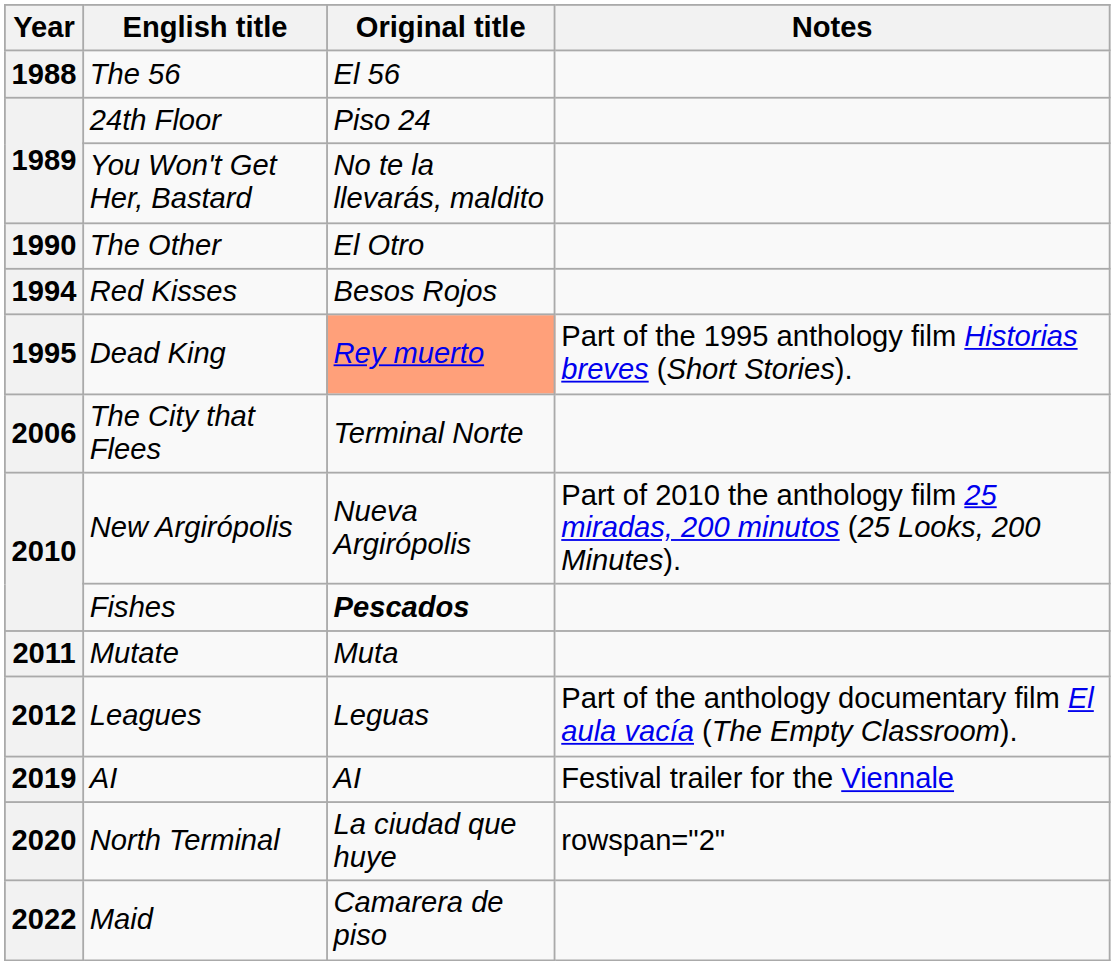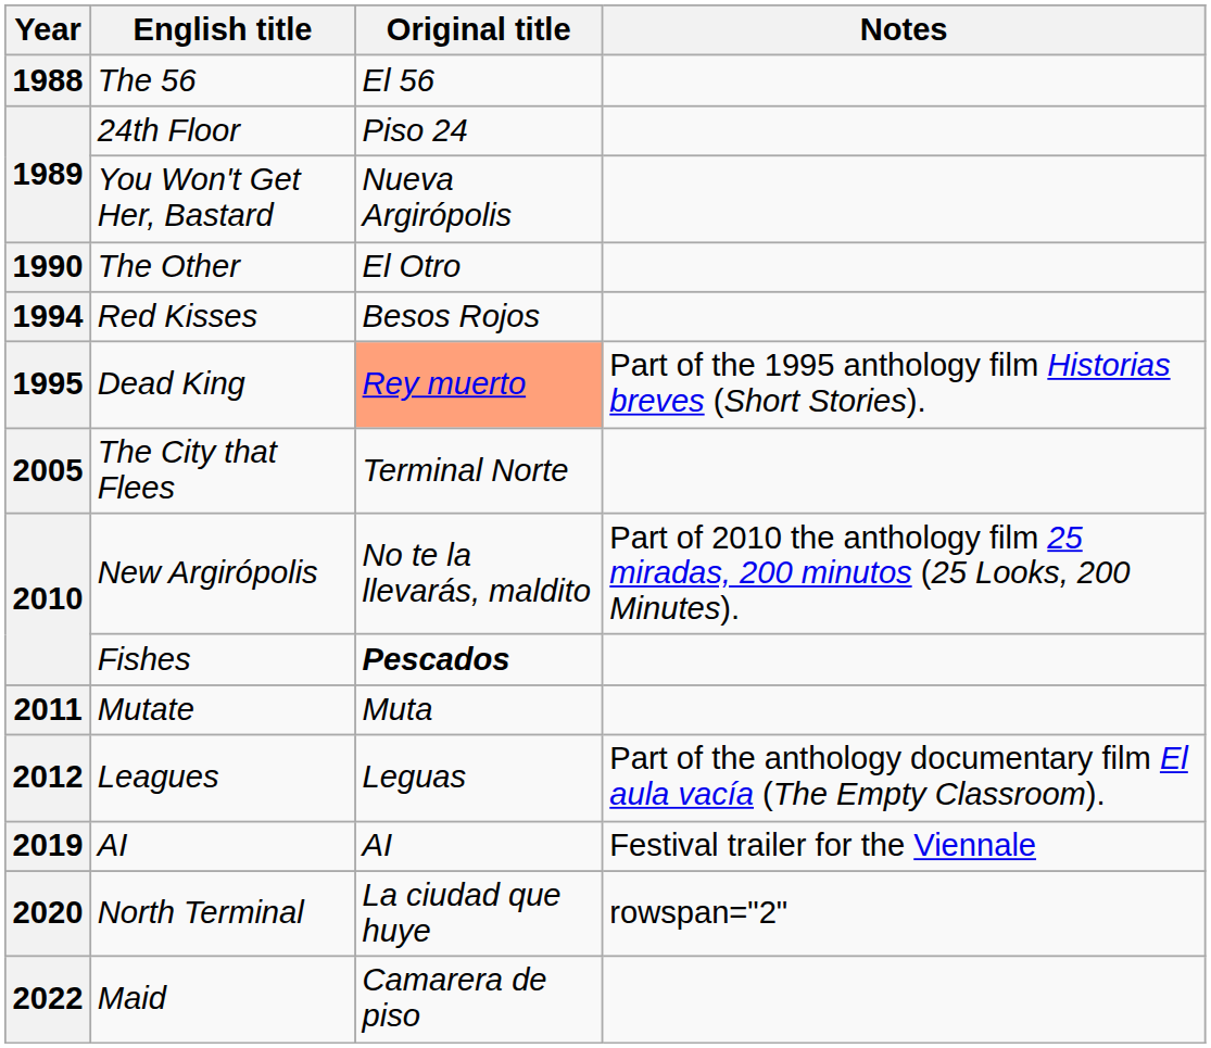You Won't Get Her, Bastard | Original title: No te la llevarás, maldito -> Nueva Argirópolis
The City that Flees | Year: 2006 -> 2005
New Argirópolis | Original title: Nueva Argirópolis -> No te la llevarás, maldito
